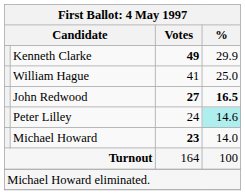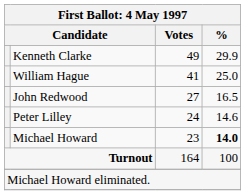Kenneth Clarke | Votes: bold -> normal
John Redwood | Votes: bold -> normal
John Redwood | %: bold -> normal
Peter Lilley | %: paleturquoise background -> no background
Michael Howard | Votes: bold -> normal
Michael Howard | %: normal -> bold
